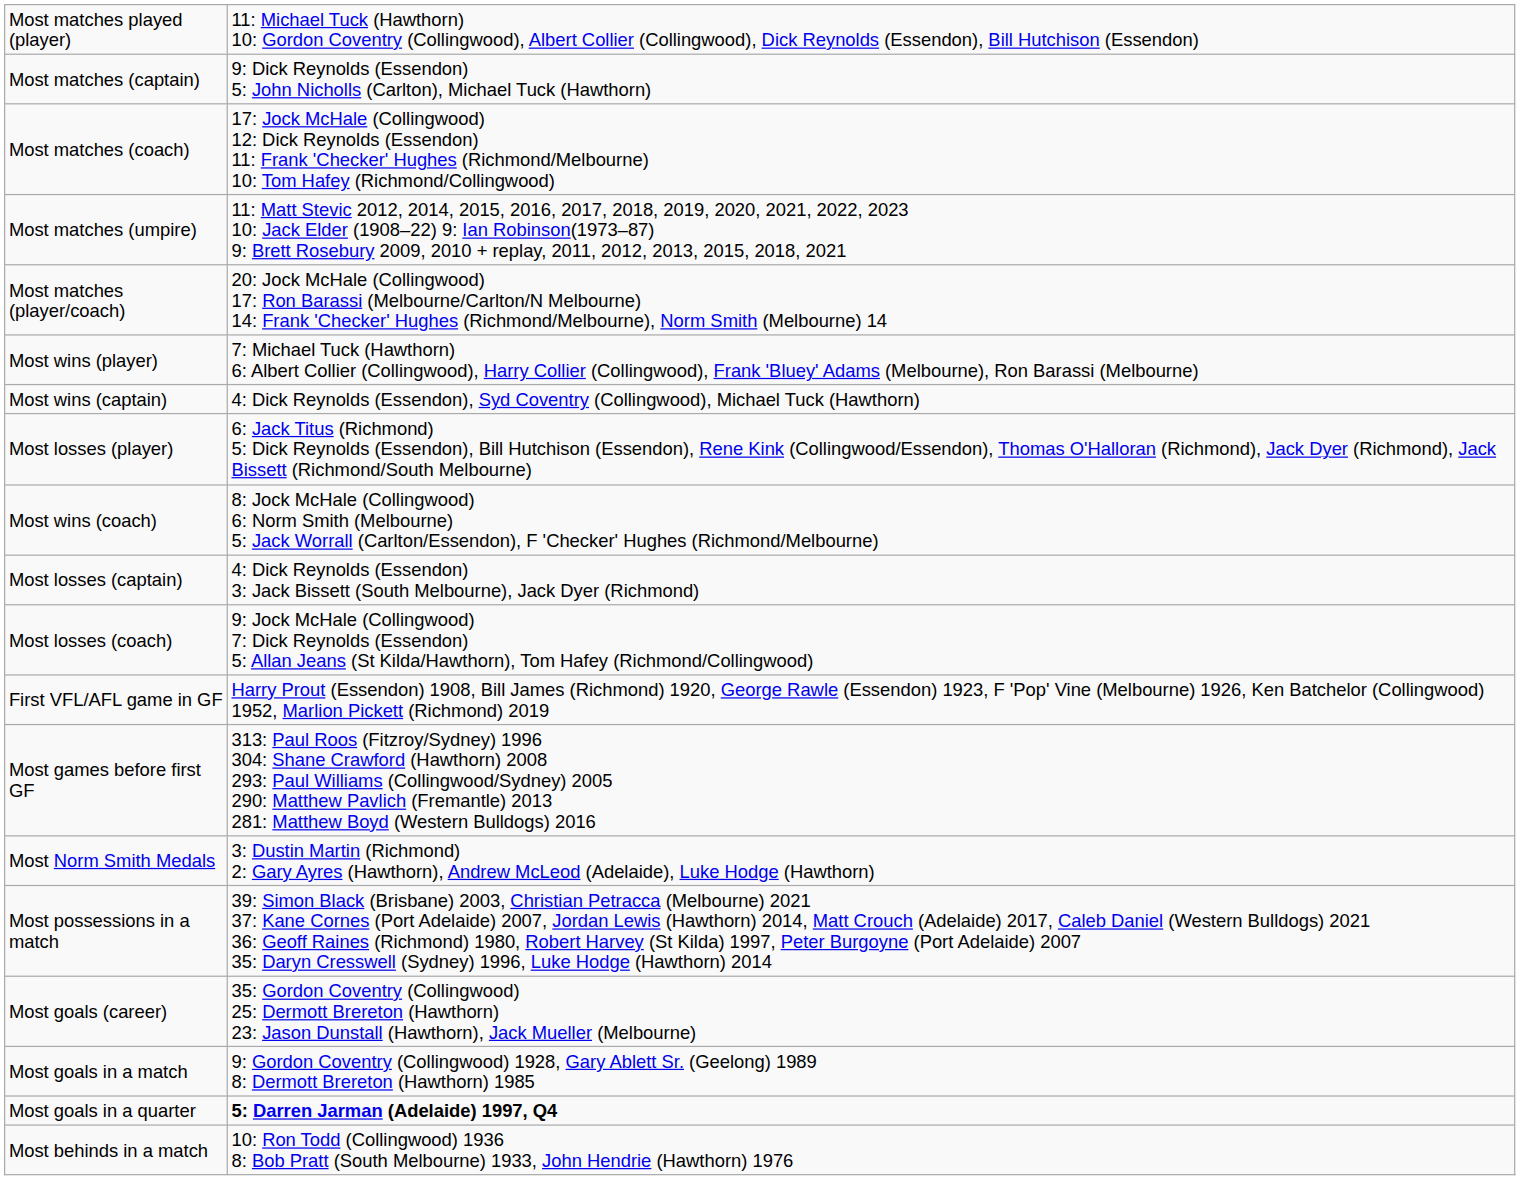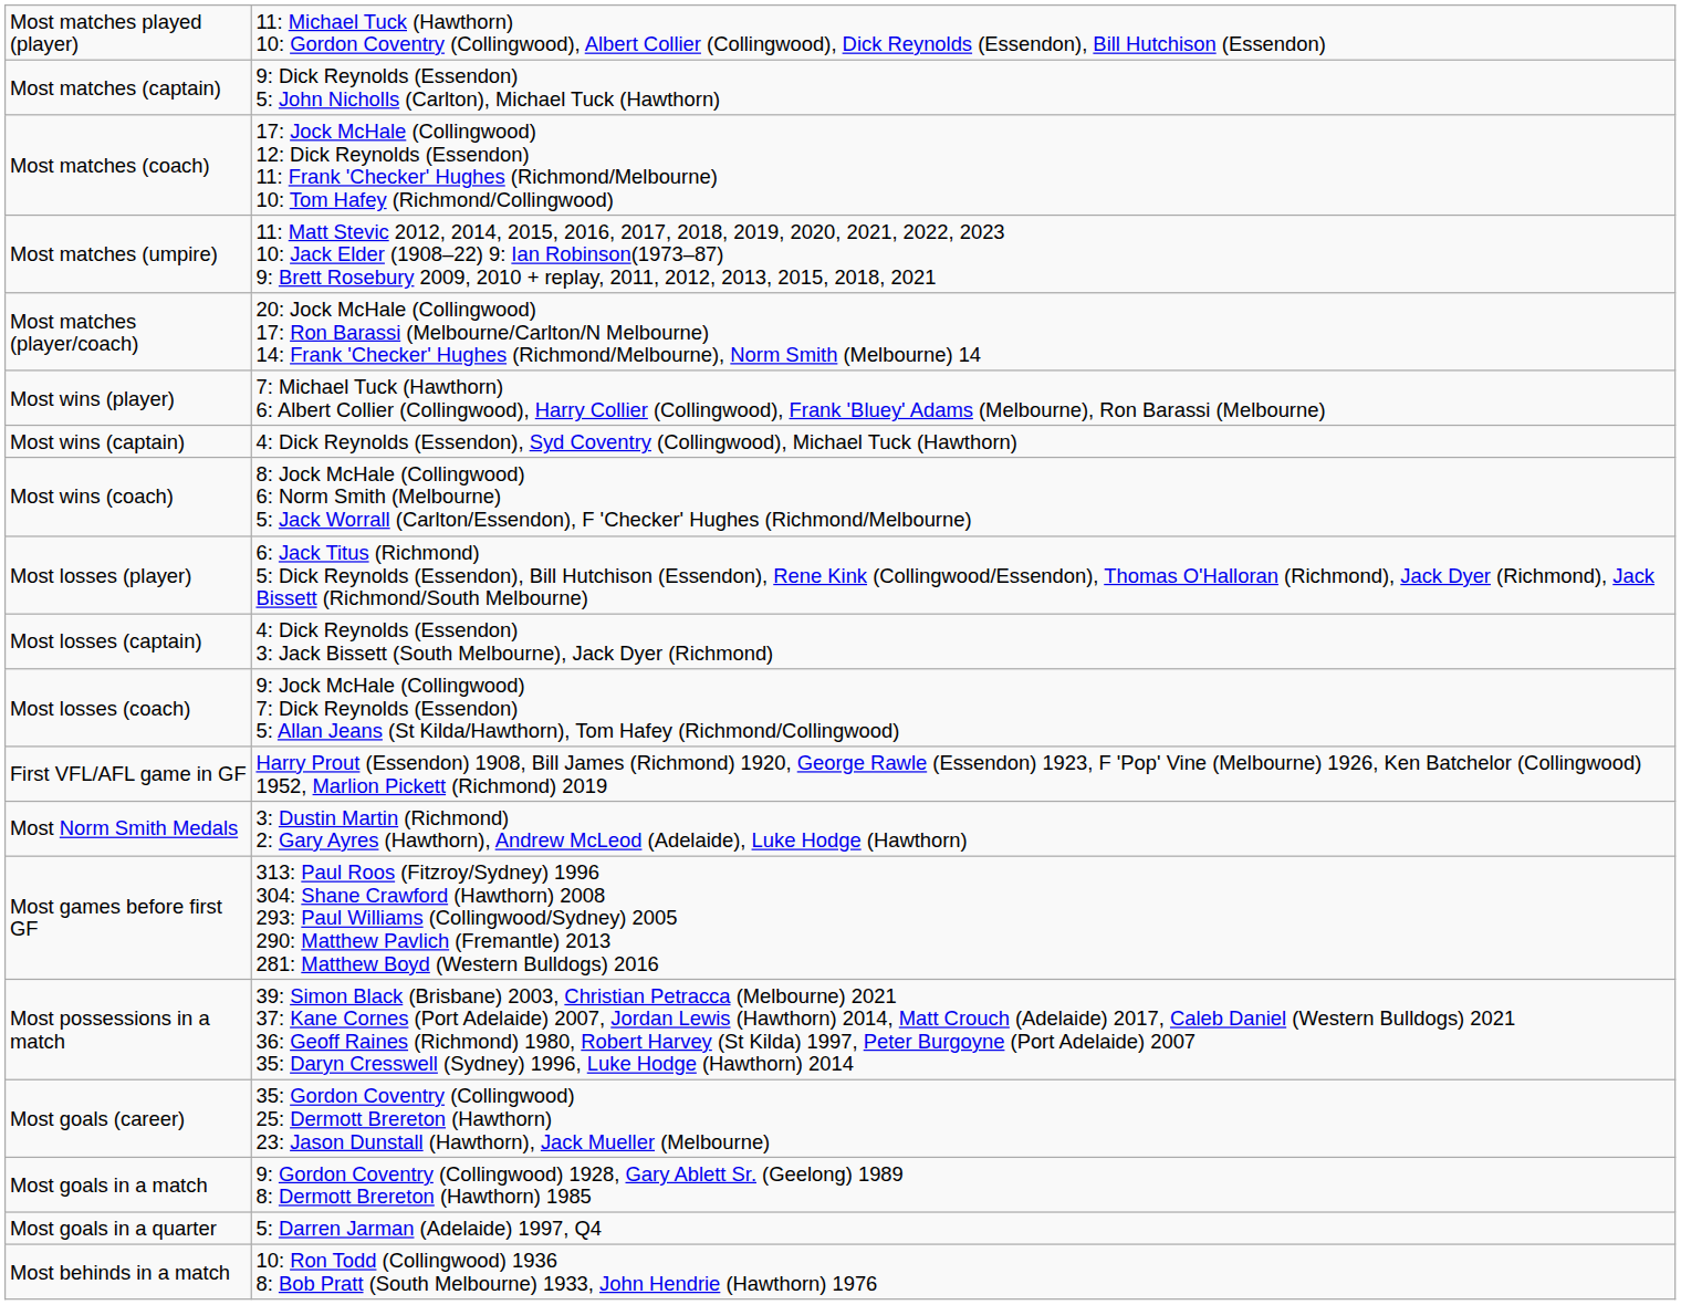rows swapped: Most wins (coach) <-> Most losses (player)
rows swapped: Most games before first GF <-> Most Norm Smith Medals
Most goals in a quarter | column 2: bold -> normal
